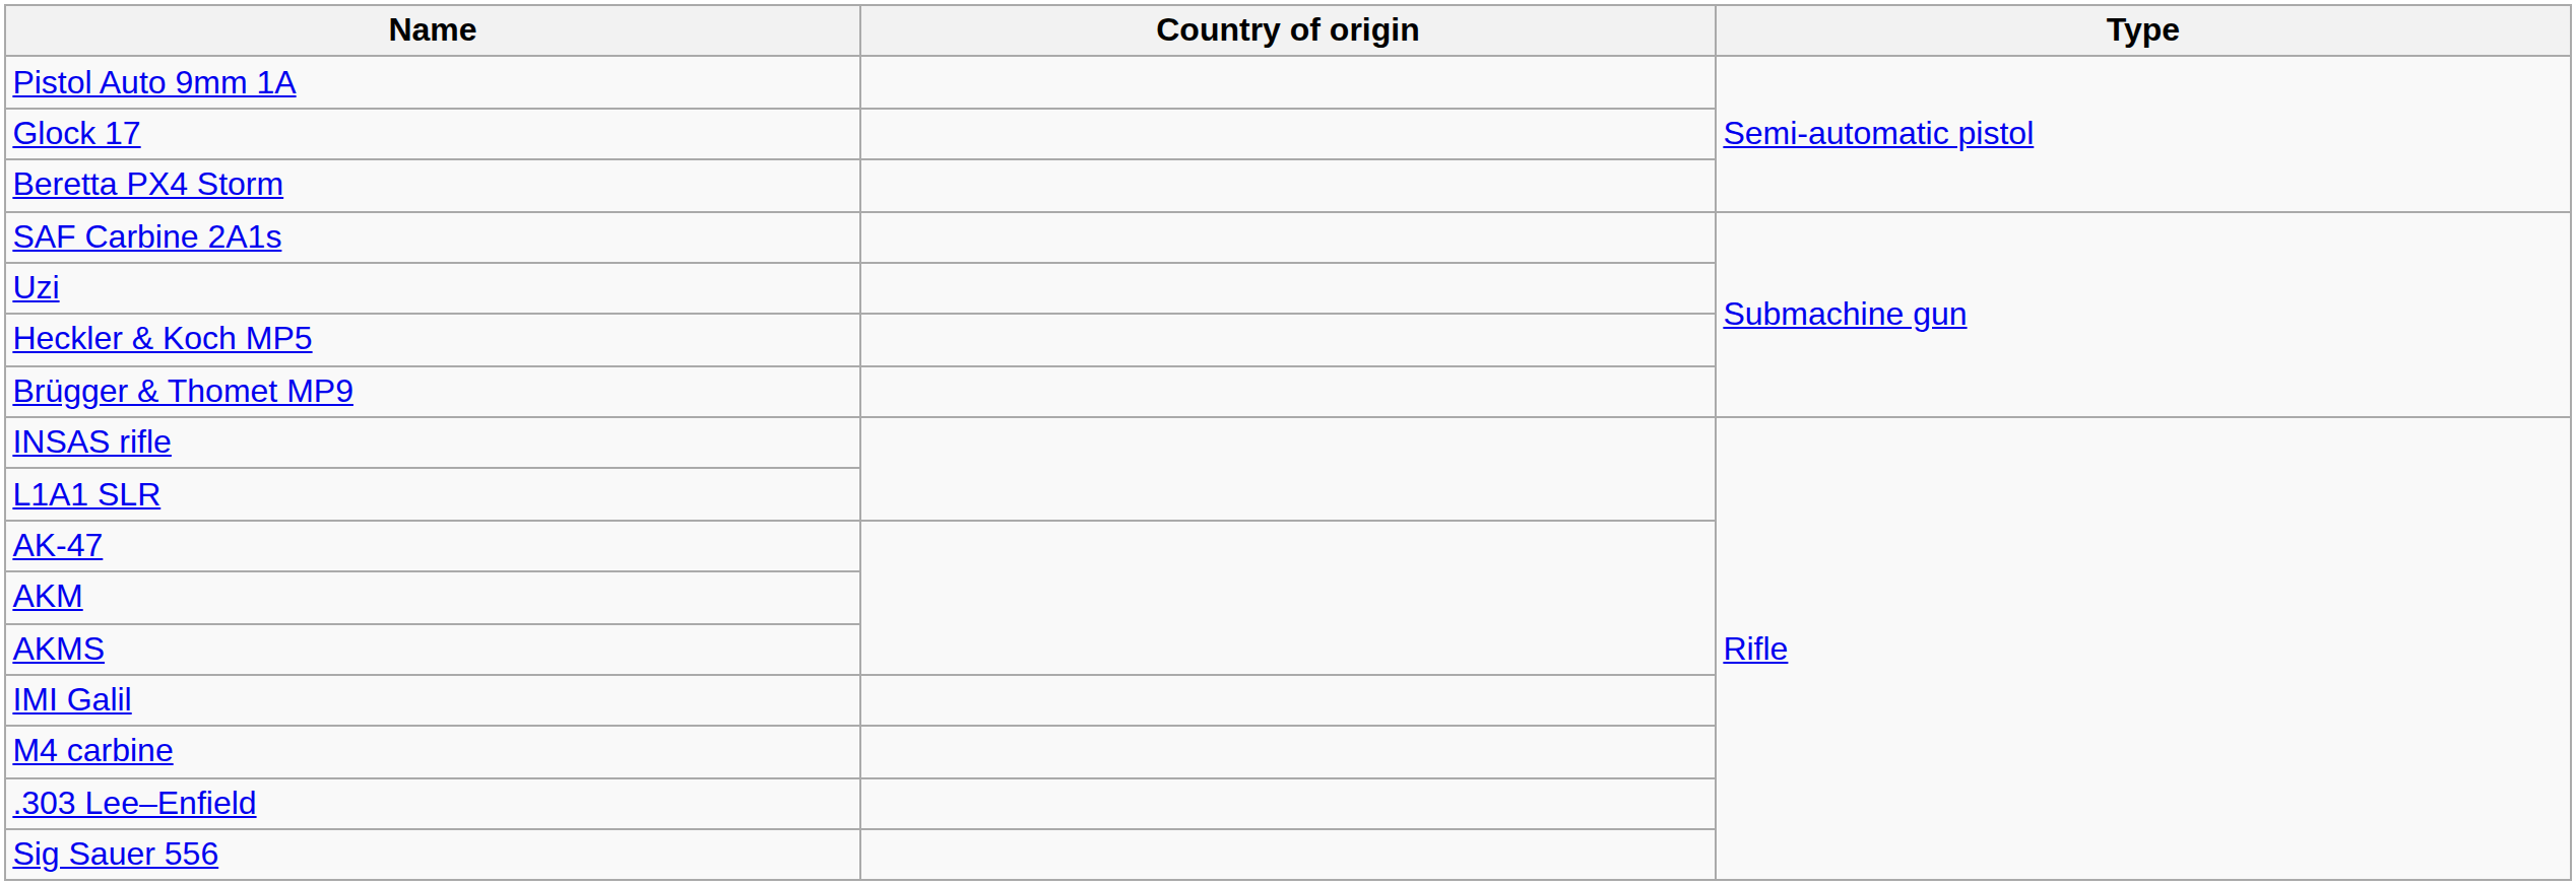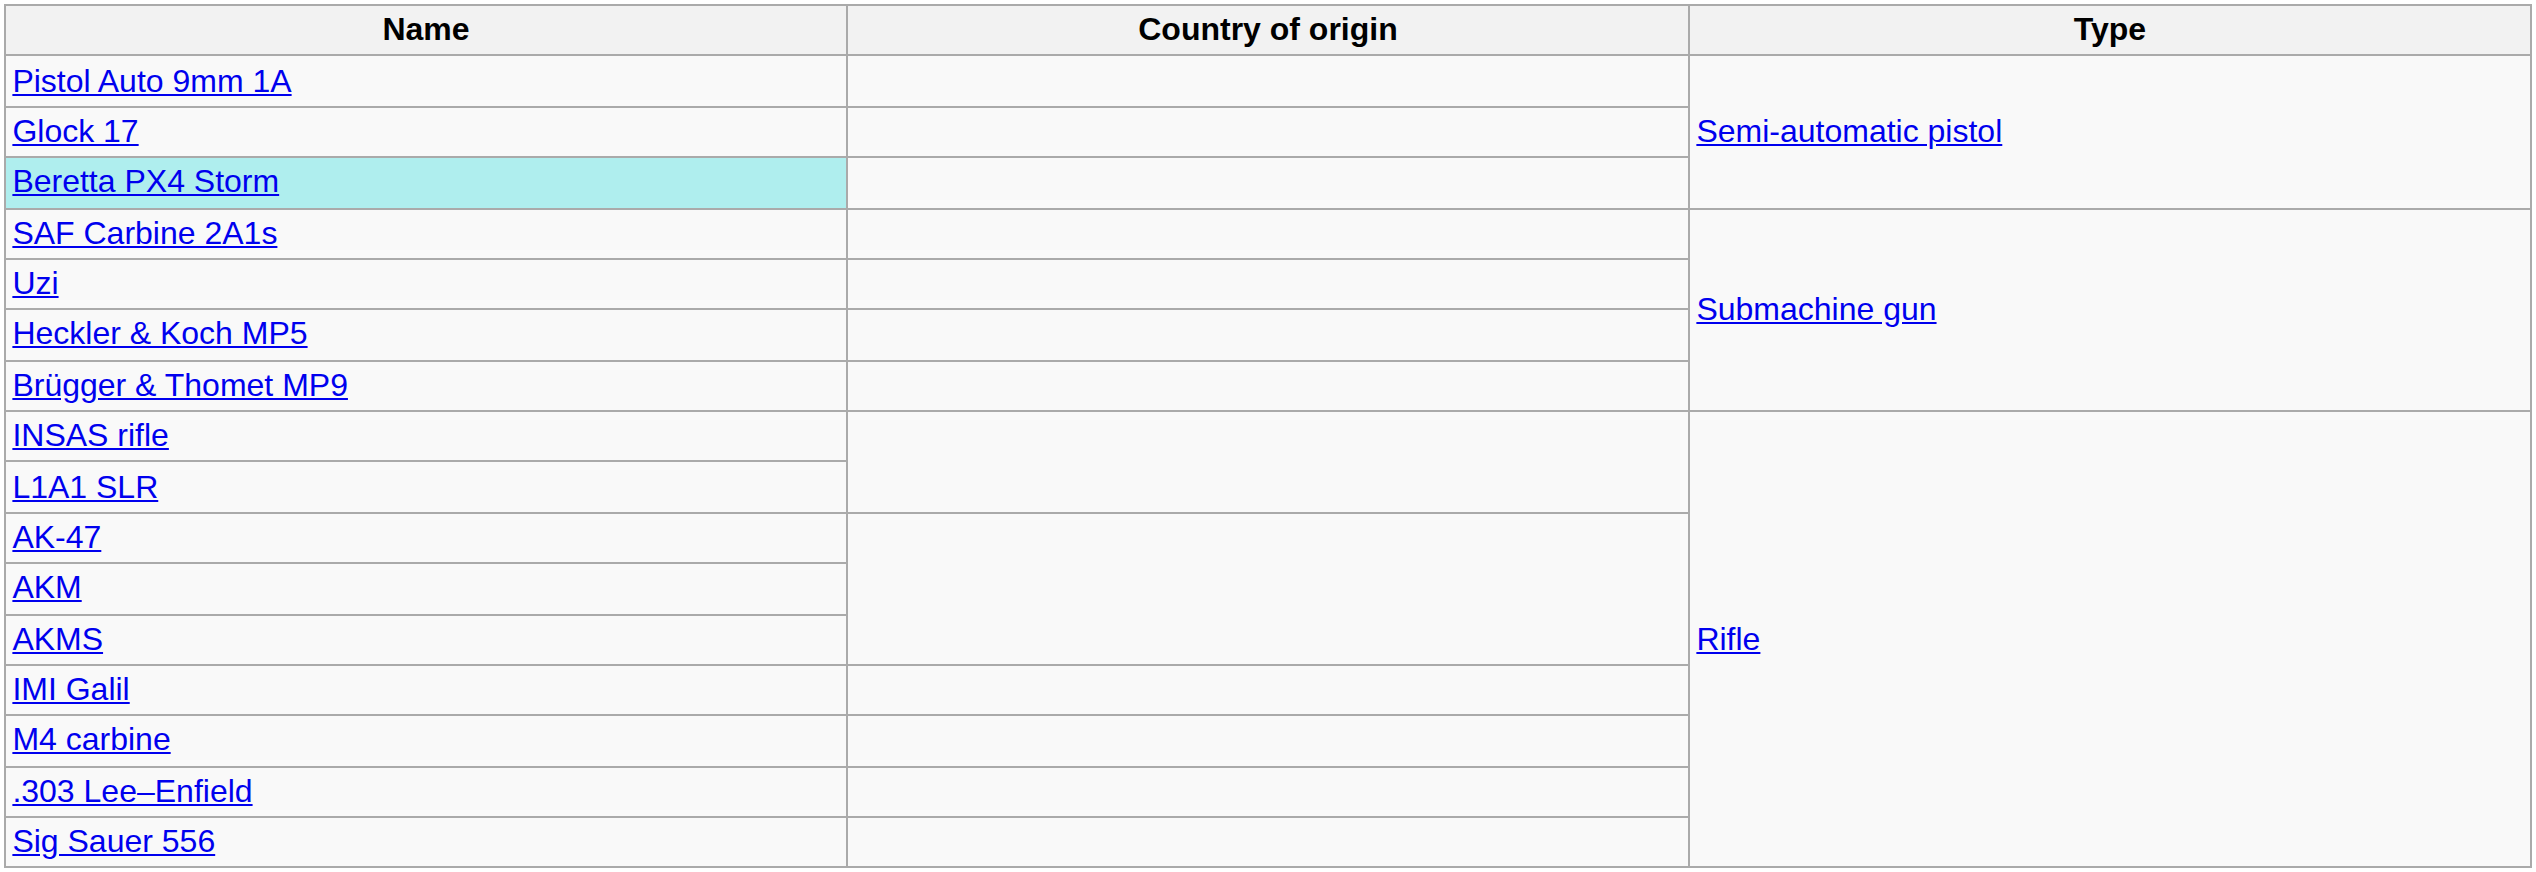Beretta PX4 Storm | Name: no background -> paleturquoise background
